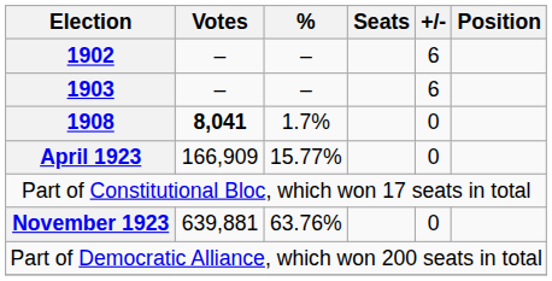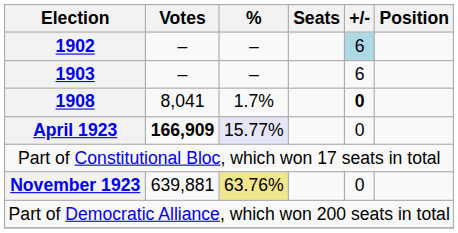1902 | +/-: no background -> lightblue background
1908 | Votes: bold -> normal
1908 | +/-: normal -> bold
April 1923 | Votes: normal -> bold
April 1923 | %: no background -> lavender background
November 1923 | %: no background -> khaki background
